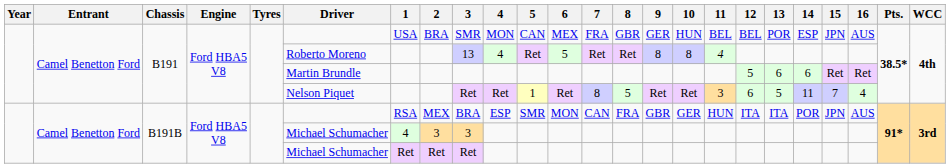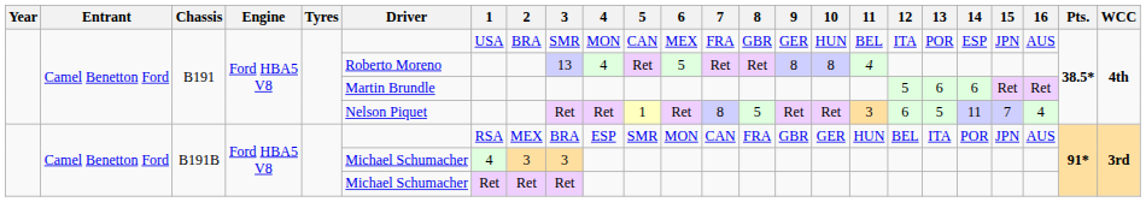row 2 | 12: BEL -> ITA
row 6 | 12: ITA -> BEL
